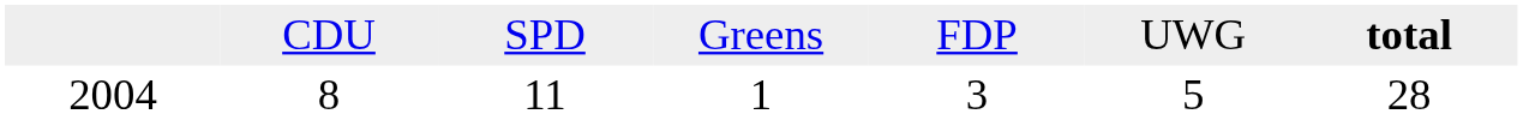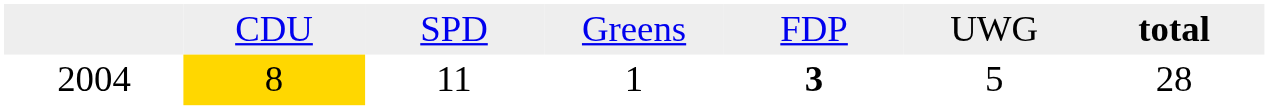2004 | column 2: no background -> gold background
2004 | column 5: normal -> bold
